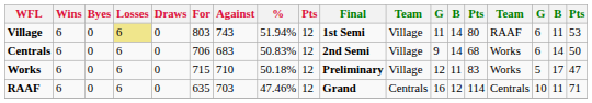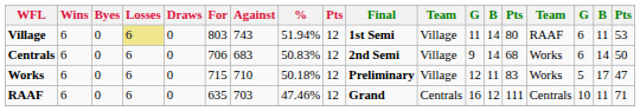row 5 | column 14: 114 -> 111
